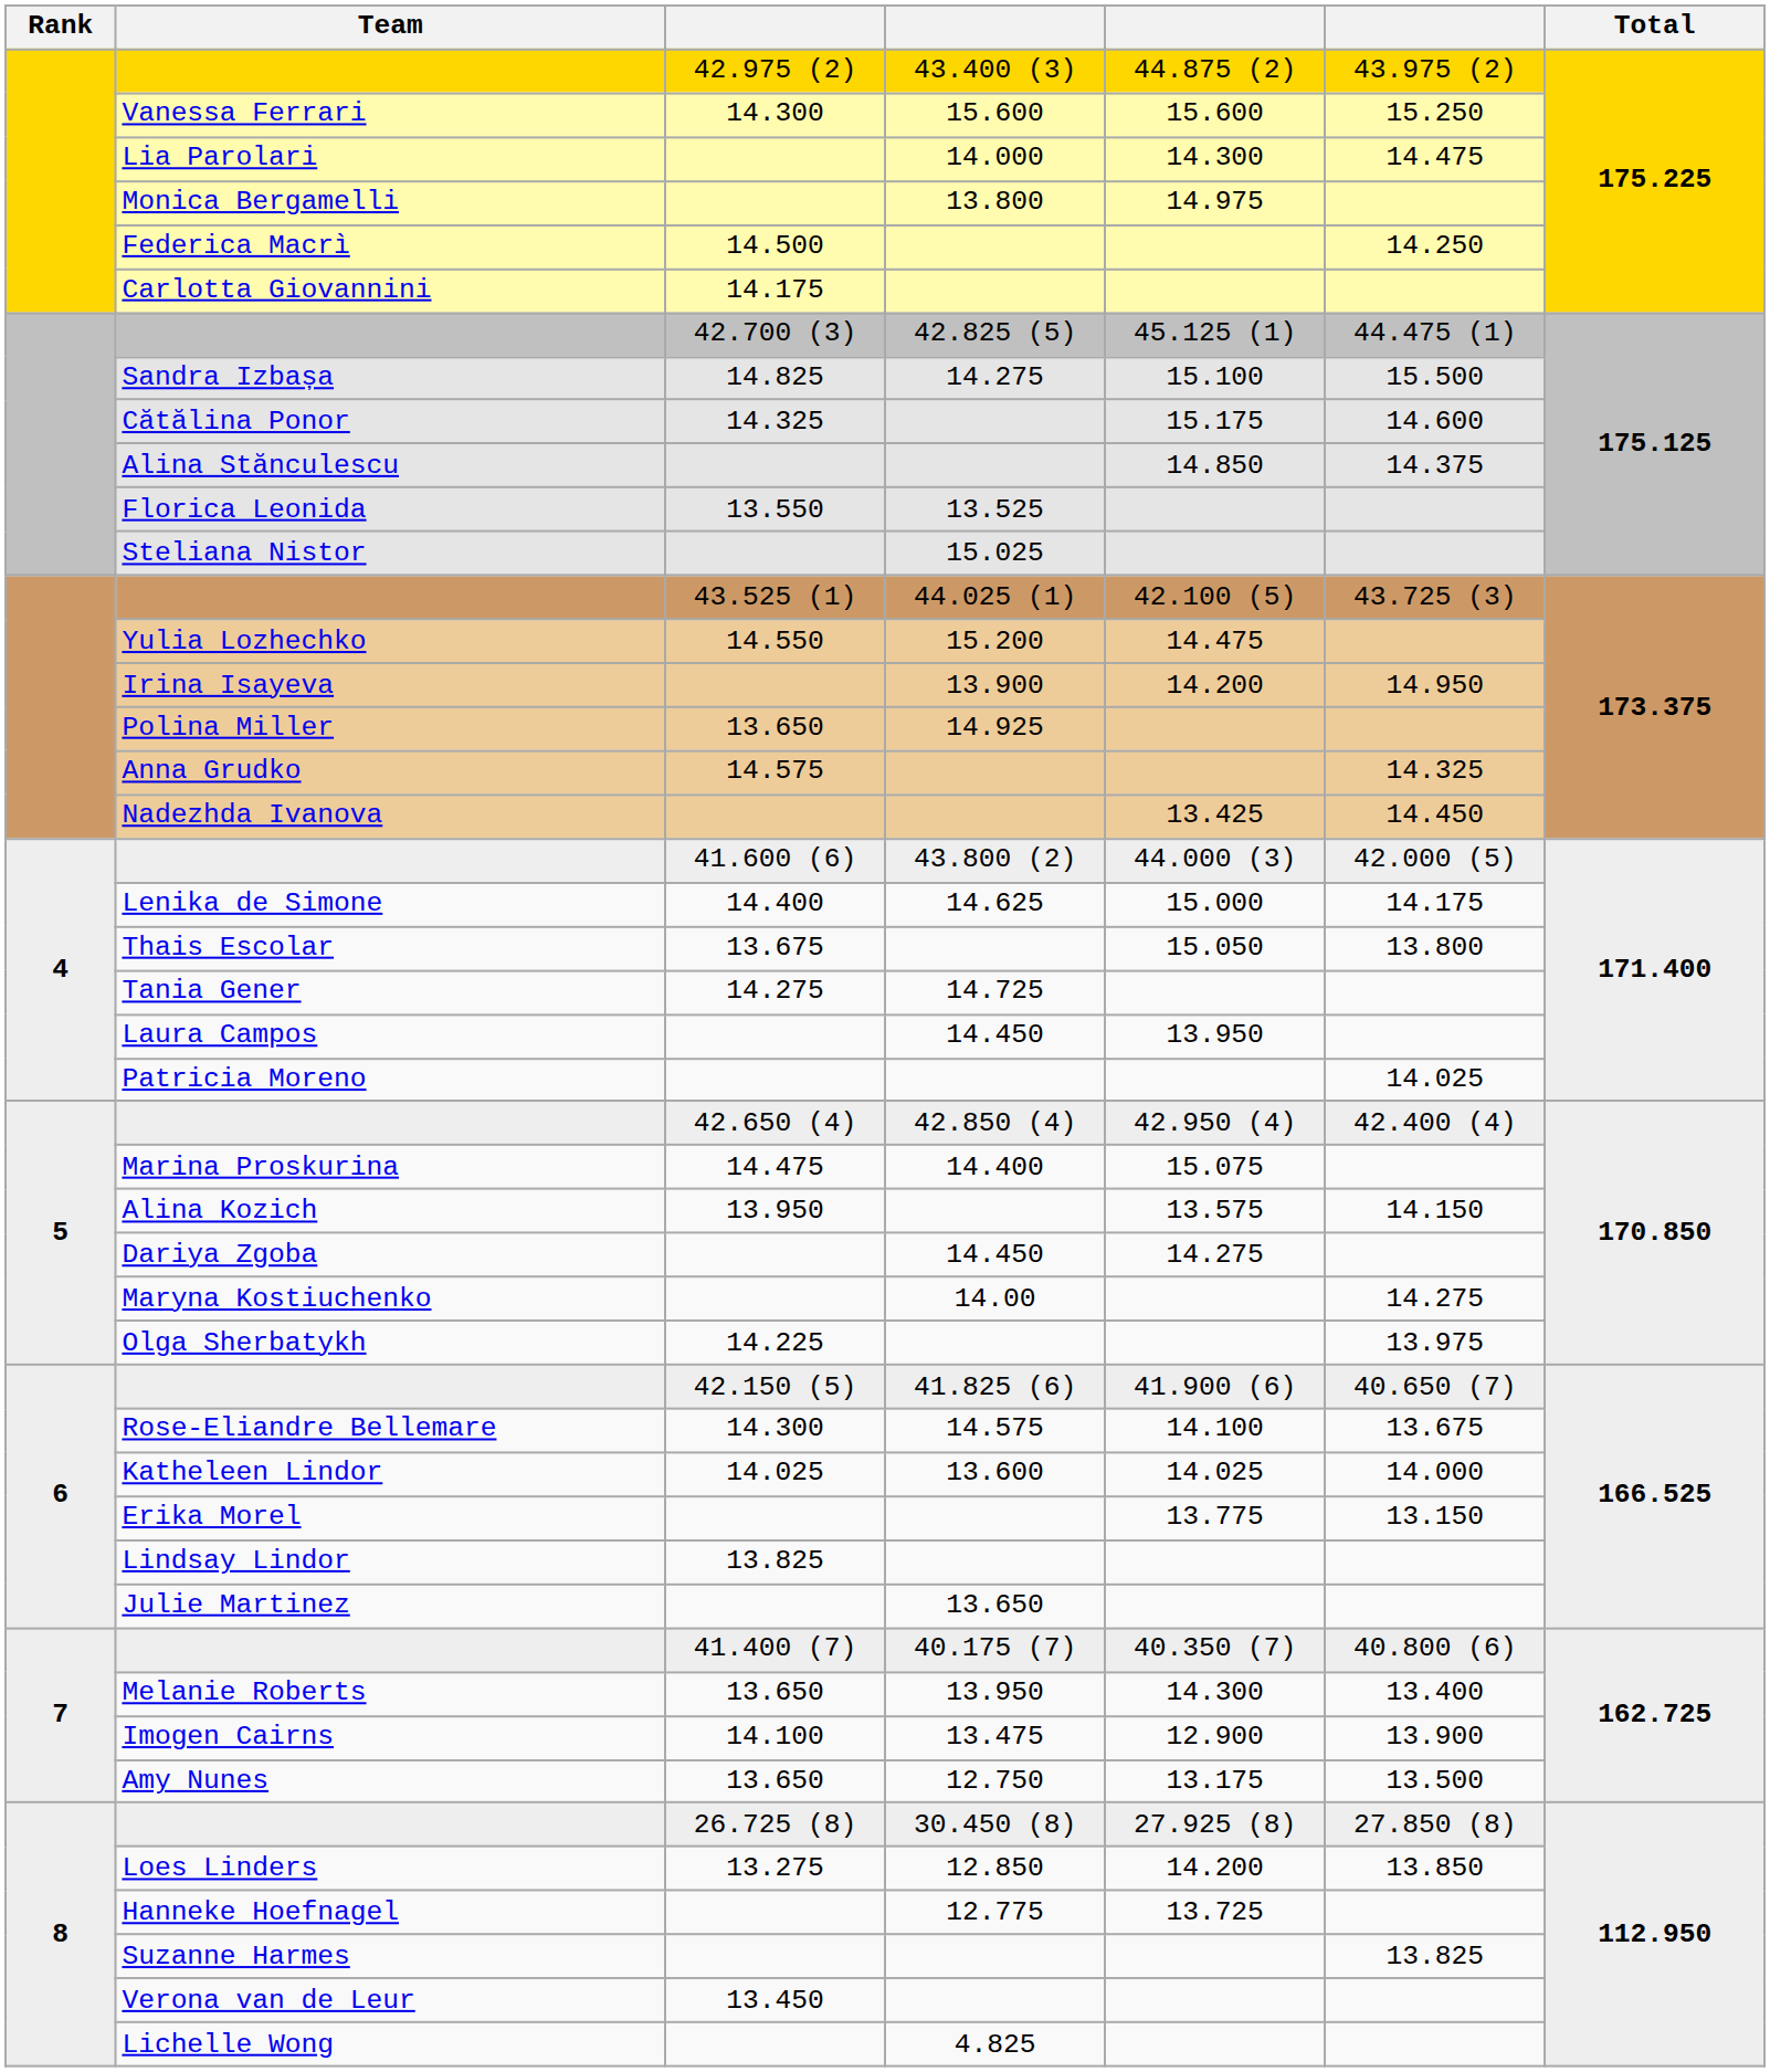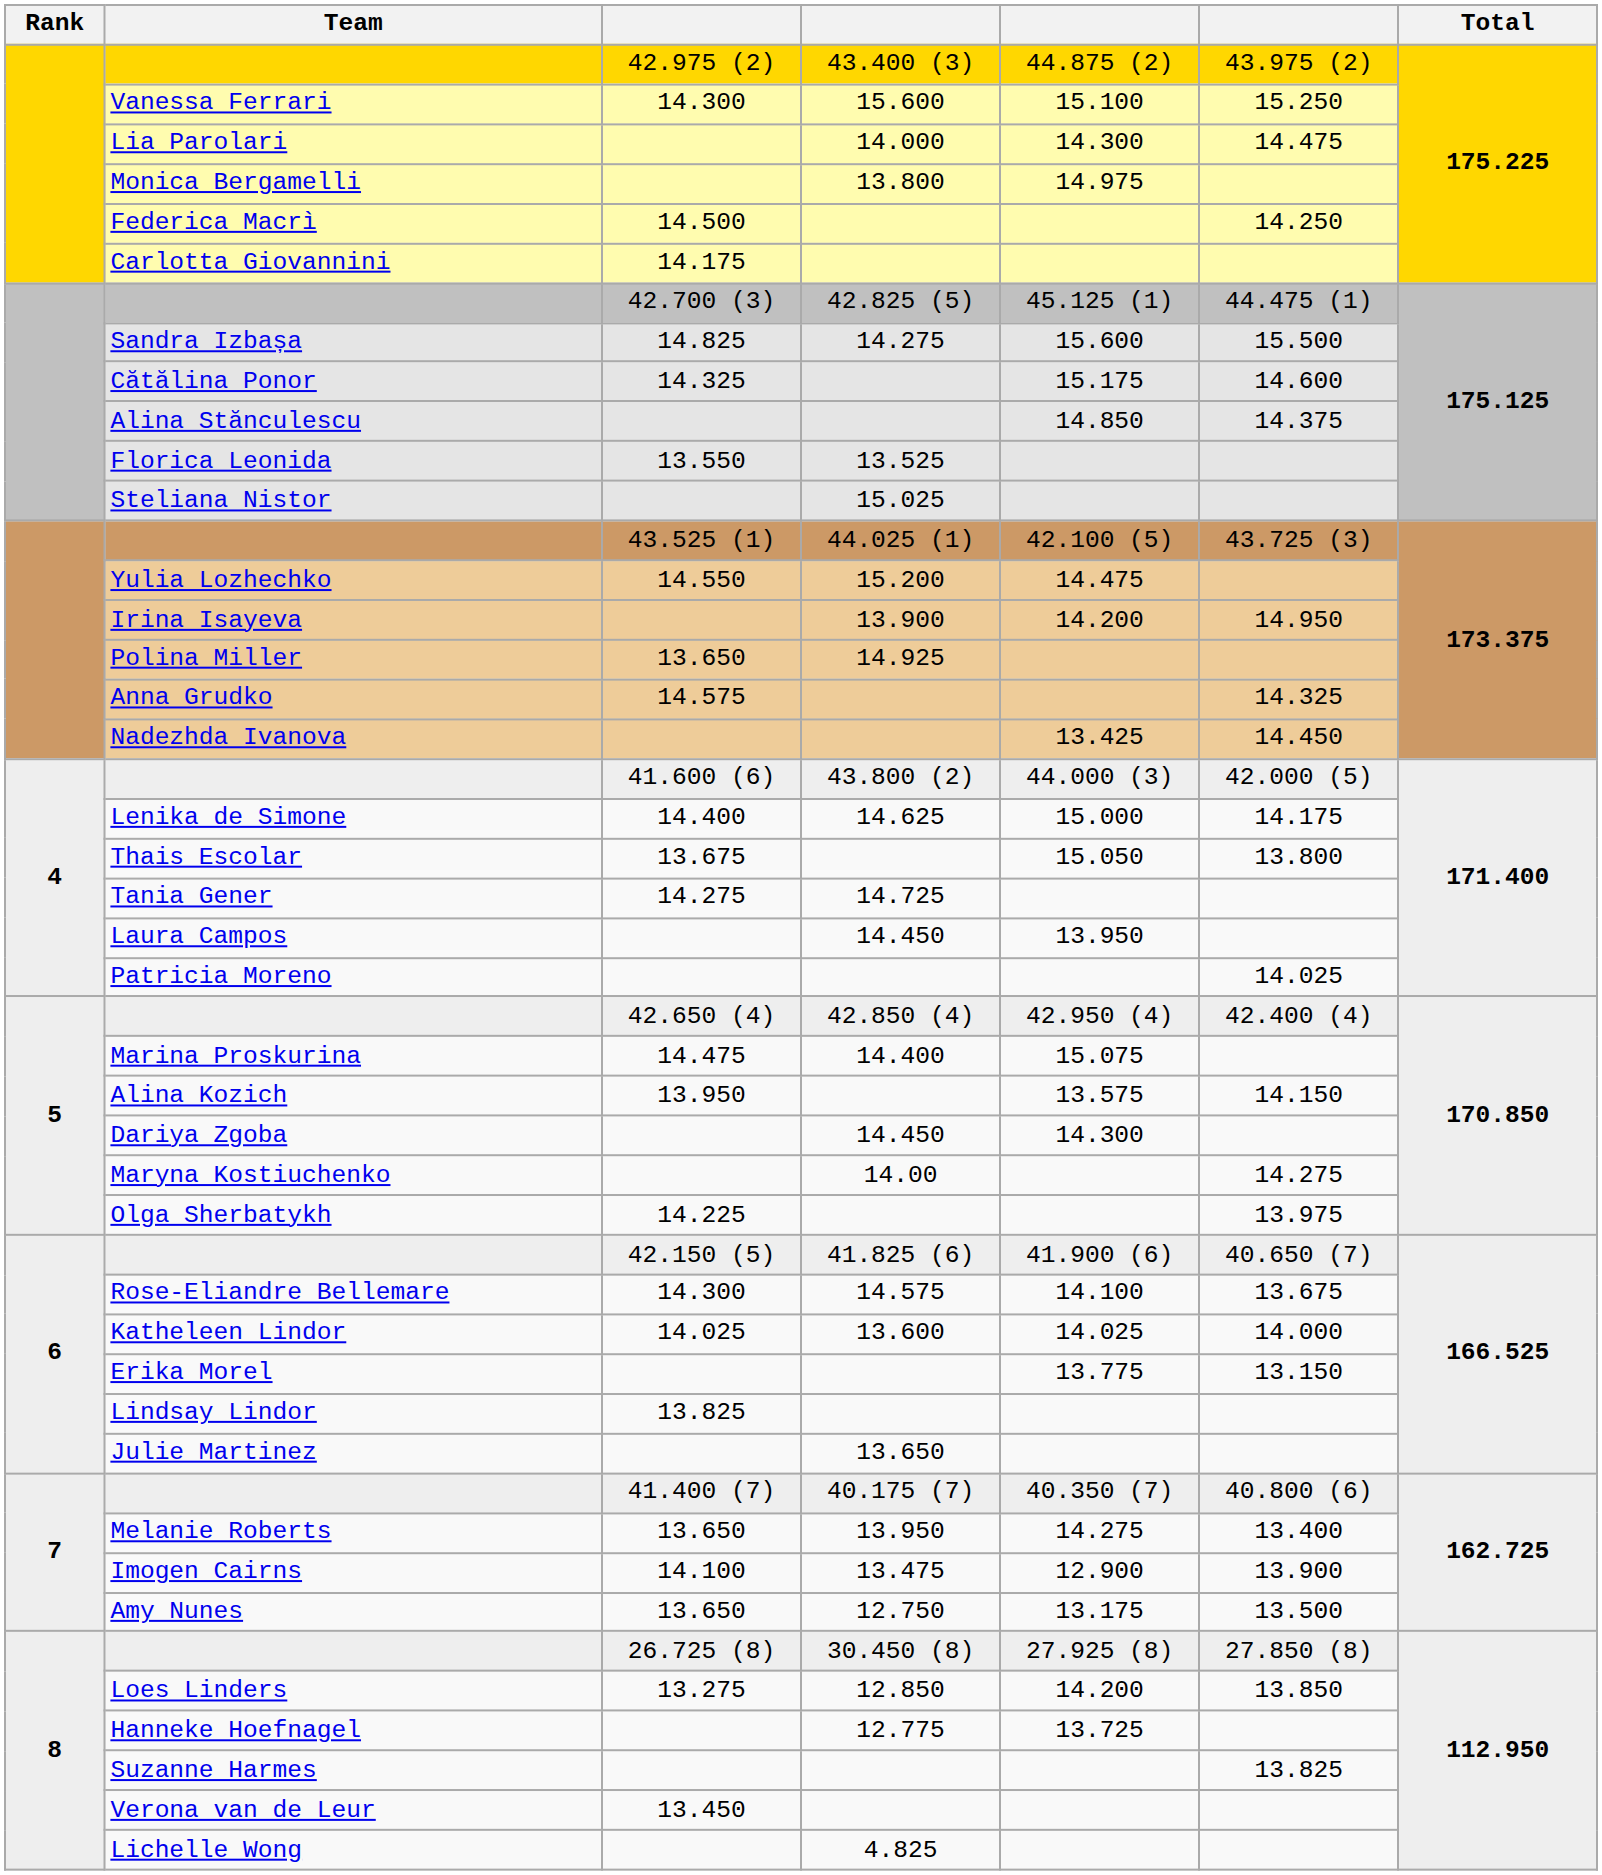Vanessa Ferrari | column 5: 15.600 -> 15.100
Sandra Izbașa | column 5: 15.100 -> 15.600
Dariya Zgoba | column 5: 14.275 -> 14.300
Melanie Roberts | column 5: 14.300 -> 14.275
